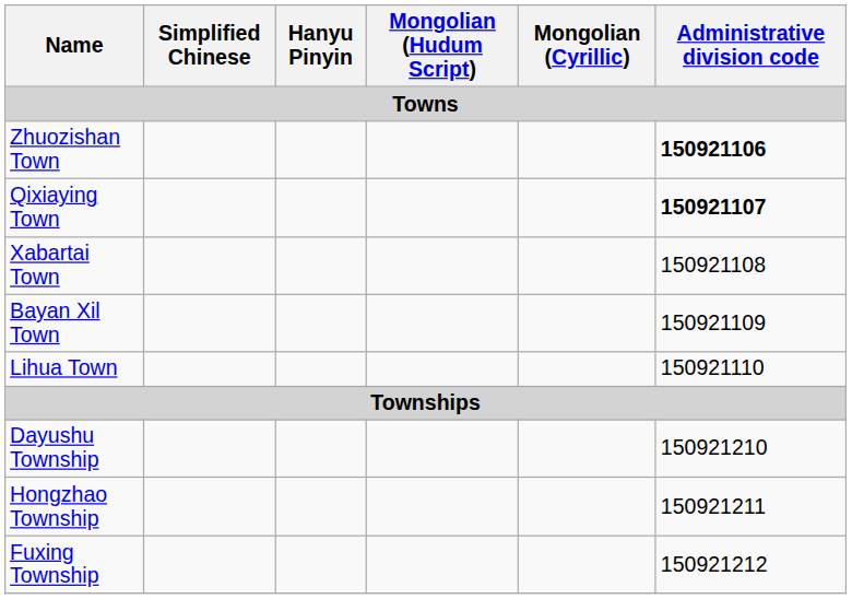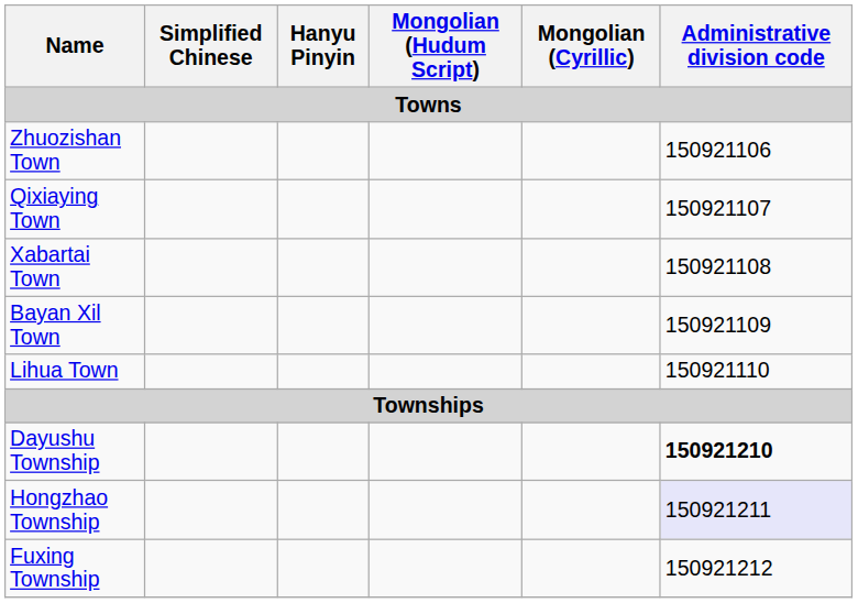Zhuozishan Town | Administrative division code: bold -> normal
Qixiaying Town | Administrative division code: bold -> normal
Dayushu Township | Administrative division code: normal -> bold
Hongzhao Township | Administrative division code: no background -> lavender background
